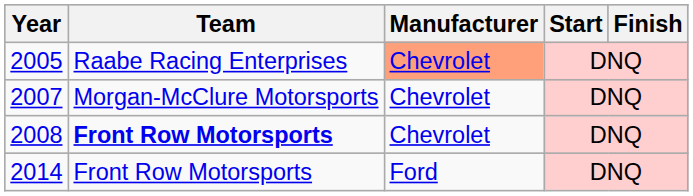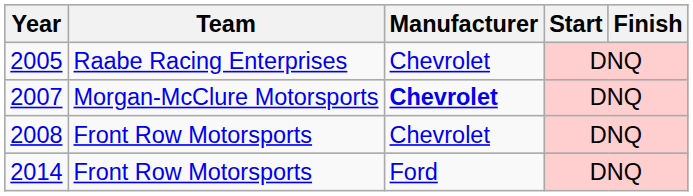2005 | Manufacturer: lightsalmon background -> no background
2007 | Manufacturer: normal -> bold
2008 | Team: bold -> normal
